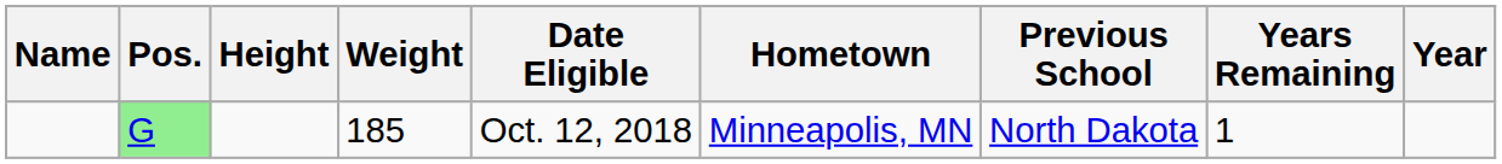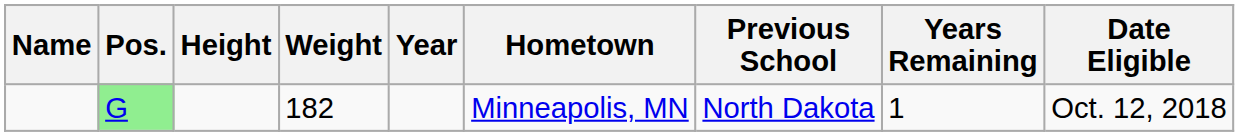columns swapped: Year <-> Date Eligible
row 2 | Weight: 185 -> 182
